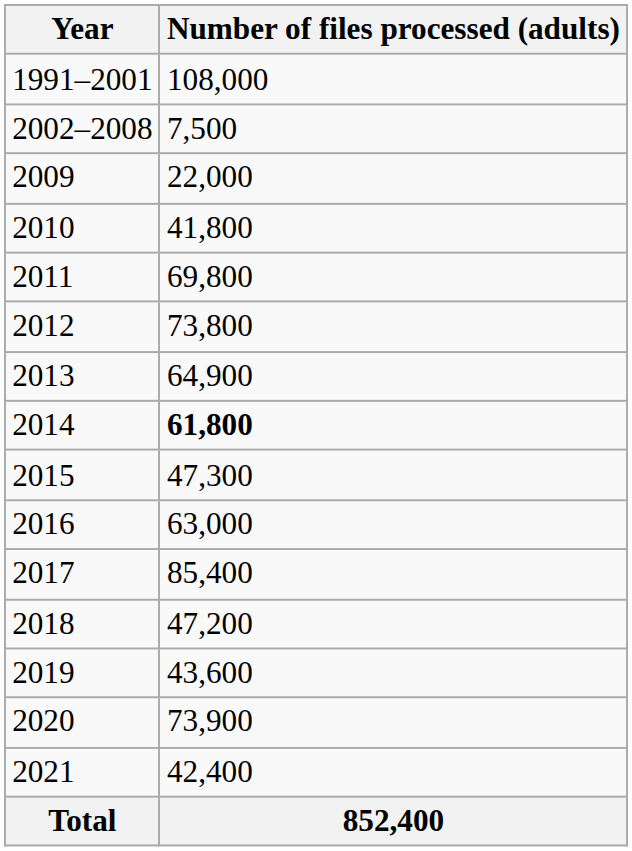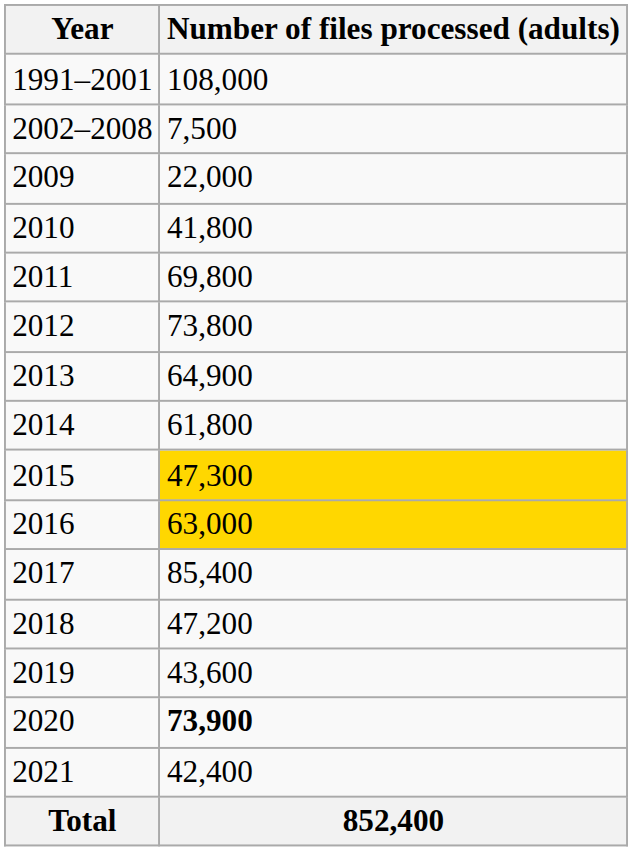2014 | Number of files processed (adults): bold -> normal
2015 | Number of files processed (adults): no background -> gold background
2016 | Number of files processed (adults): no background -> gold background
2020 | Number of files processed (adults): normal -> bold
